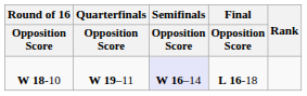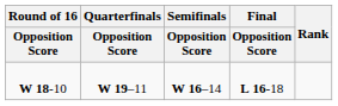W 18-10 | Semifinals / Opposition Score: lavender background -> no background
